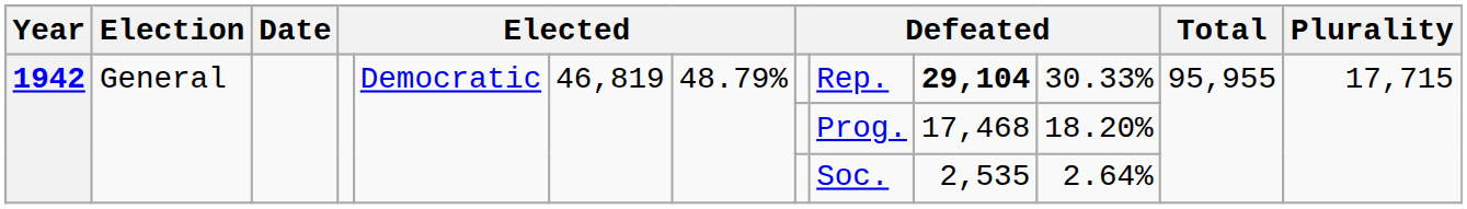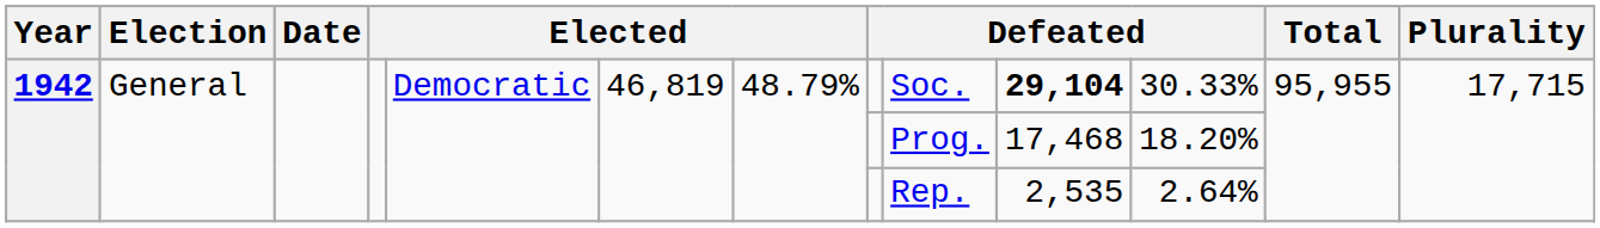row 2 | column 9: Rep. -> Soc.
row 4 | column 9: Soc. -> Rep.
